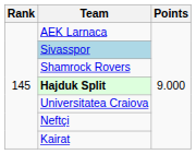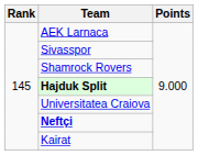Sivasspor | Team: lightblue background -> no background
Neftçi | Team: normal -> bold
